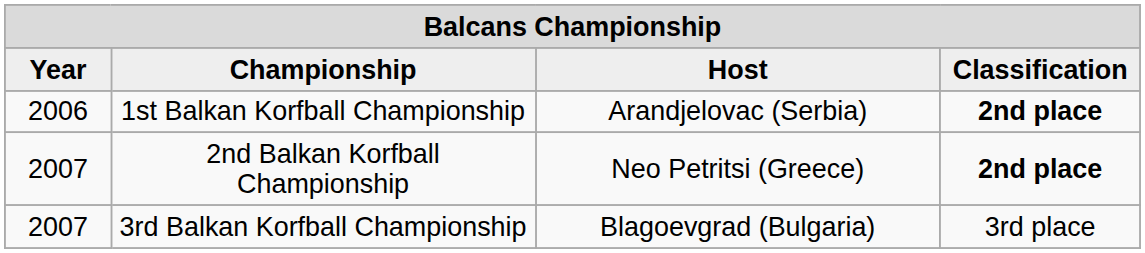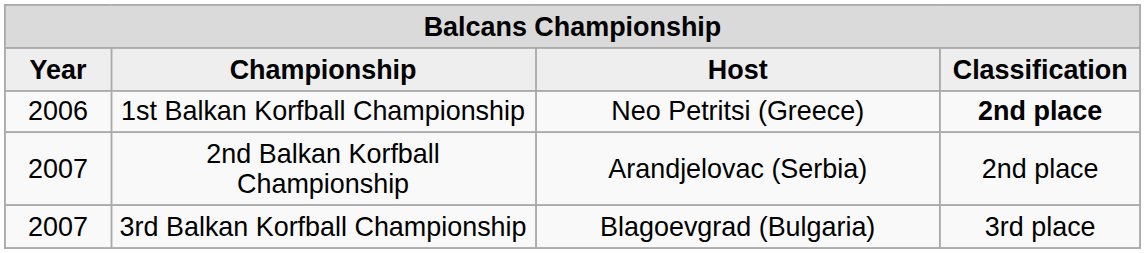1st Balkan Korfball Championship | column 3: Arandjelovac (Serbia) -> Neo Petritsi (Greece)
2nd Balkan Korfball Championship | column 3: Neo Petritsi (Greece) -> Arandjelovac (Serbia)
2nd Balkan Korfball Championship | column 4: bold -> normal
